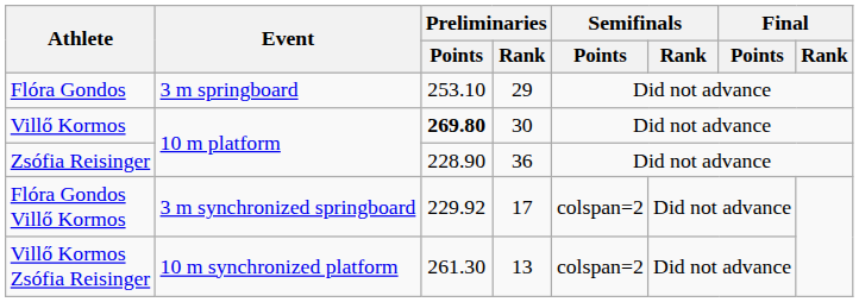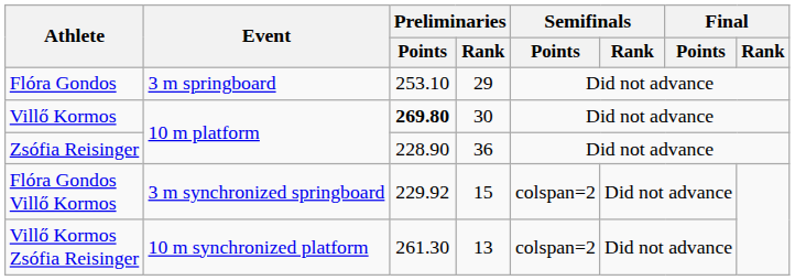Flóra Gondos Villő Kormos | Preliminaries / Rank: 17 -> 15
